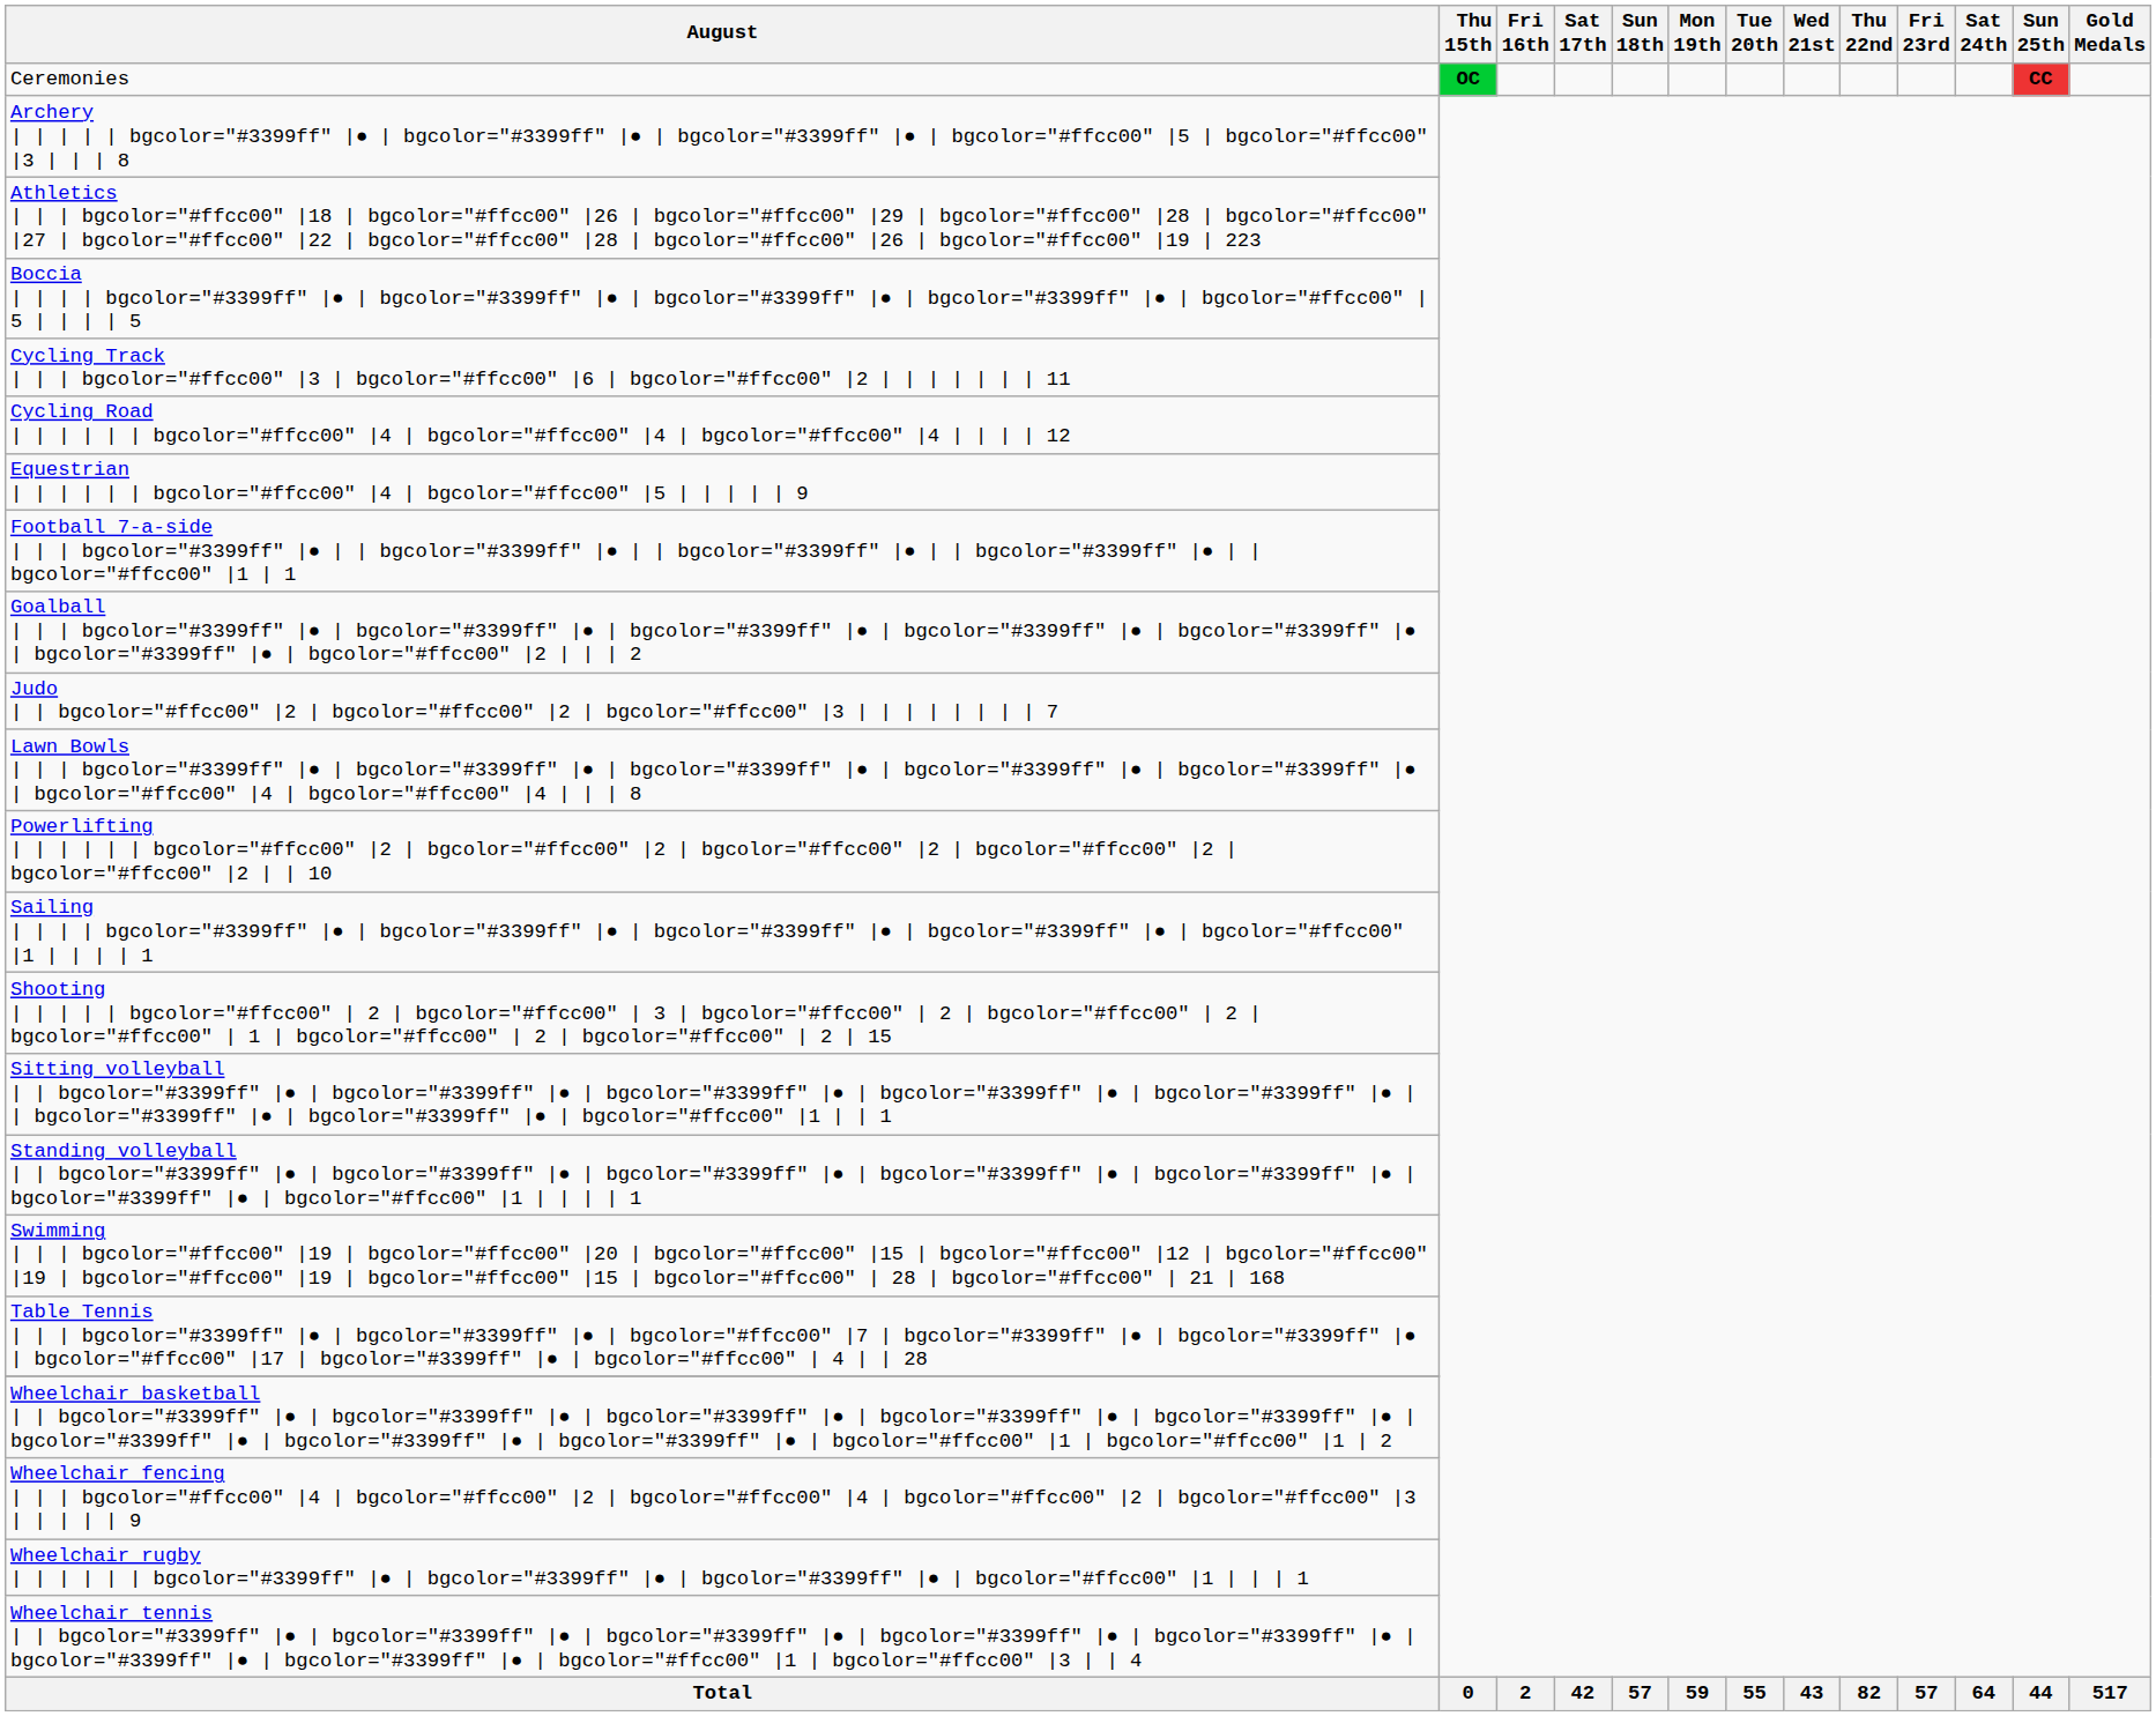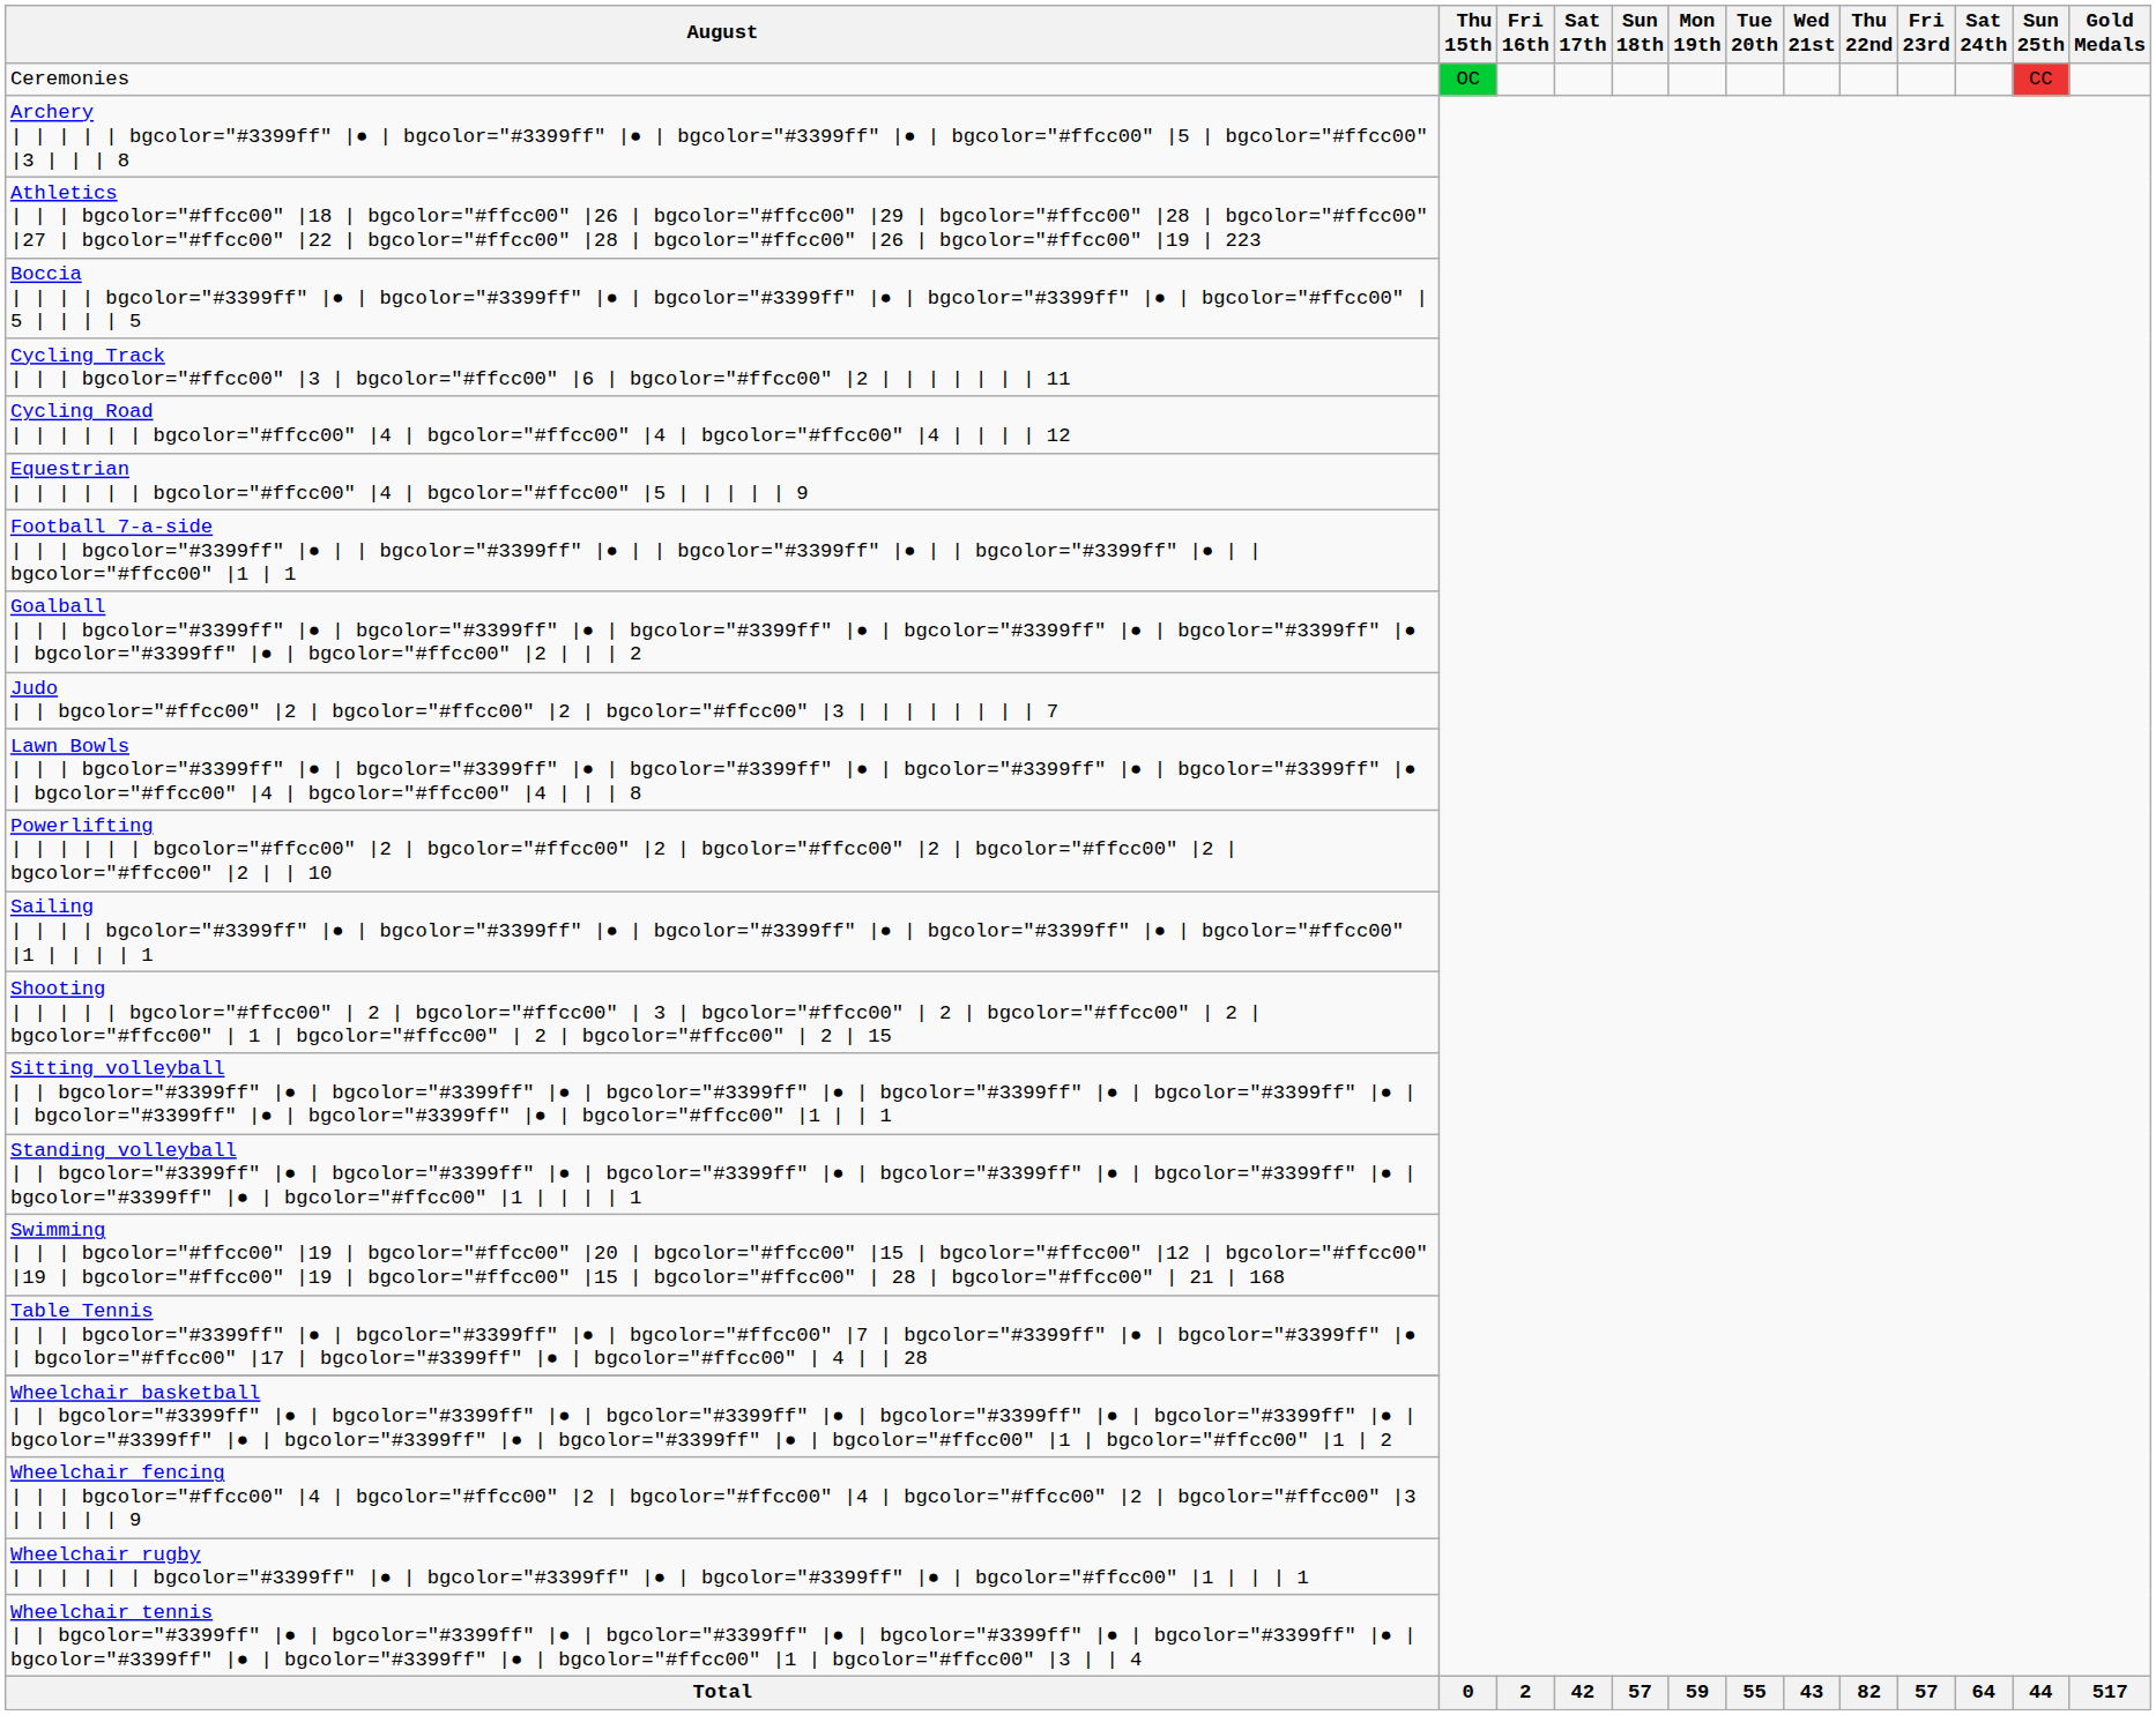Ceremonies | Thu 15th: bold -> normal
Ceremonies | Sun 25th: bold -> normal
